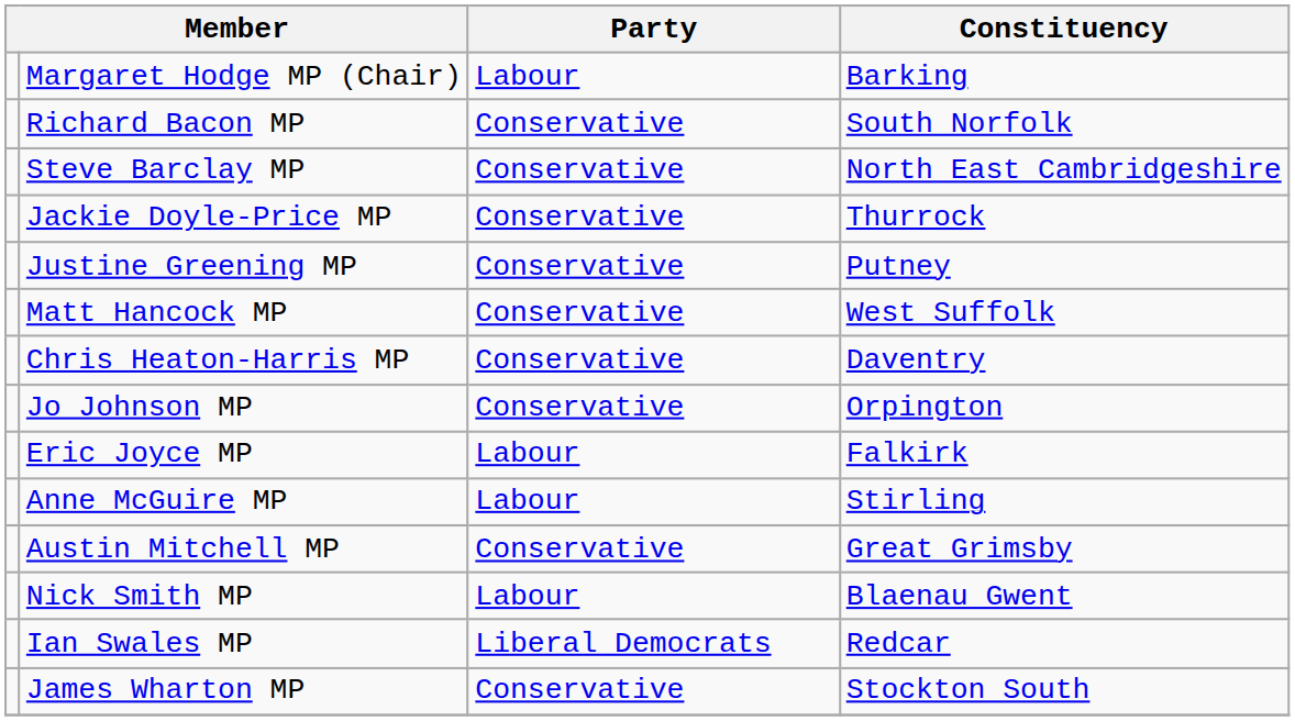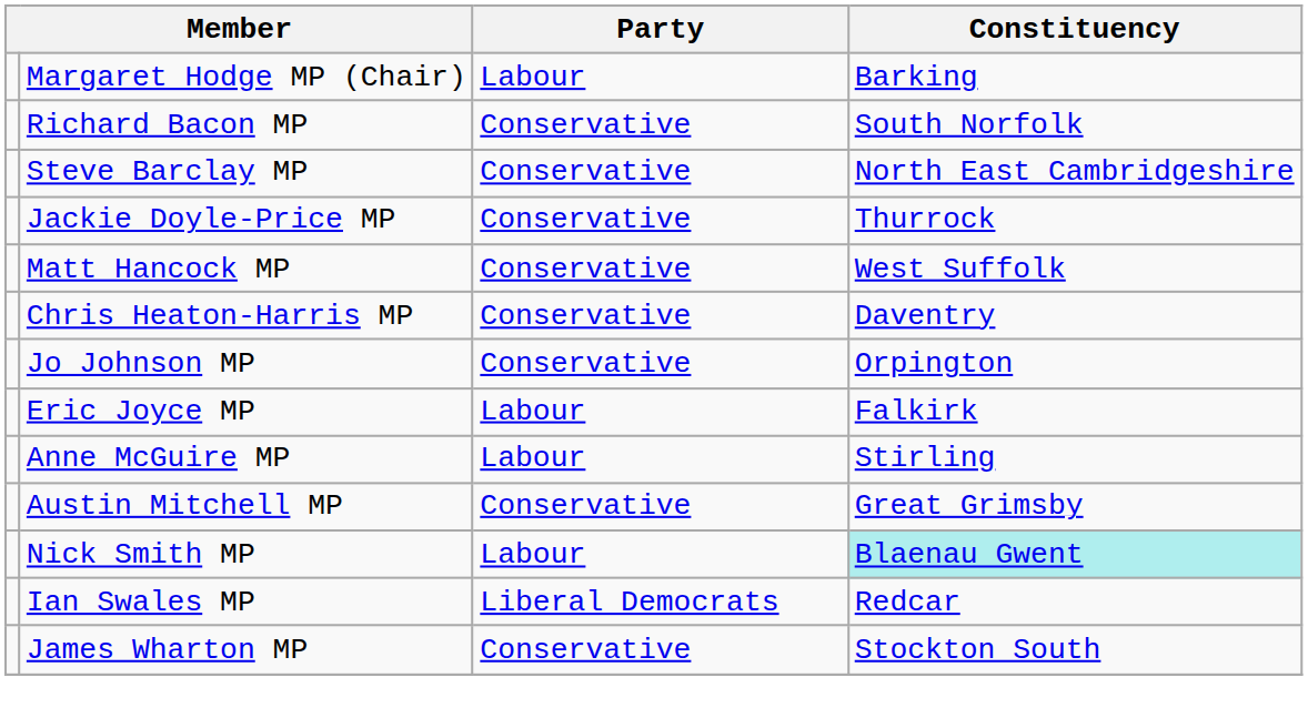- row: Justine Greening MP | Conservative | Putney
Nick Smith MP | Constituency: no background -> paleturquoise background
